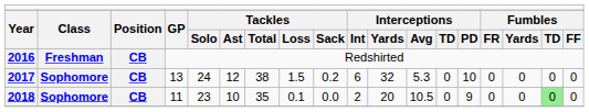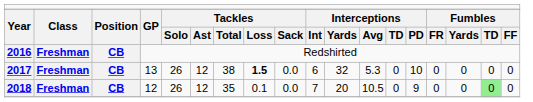2017 | column 2: Sophomore -> Freshman
2017 | column 5: 24 -> 26
2017 | column 8: normal -> bold
2017 | column 9: 0.2 -> 0.0
2018 | column 2: Sophomore -> Freshman
2018 | column 4: 11 -> 12
2018 | column 5: 23 -> 26
2018 | column 6: 10 -> 12
2018 | column 10: 2 -> 7
